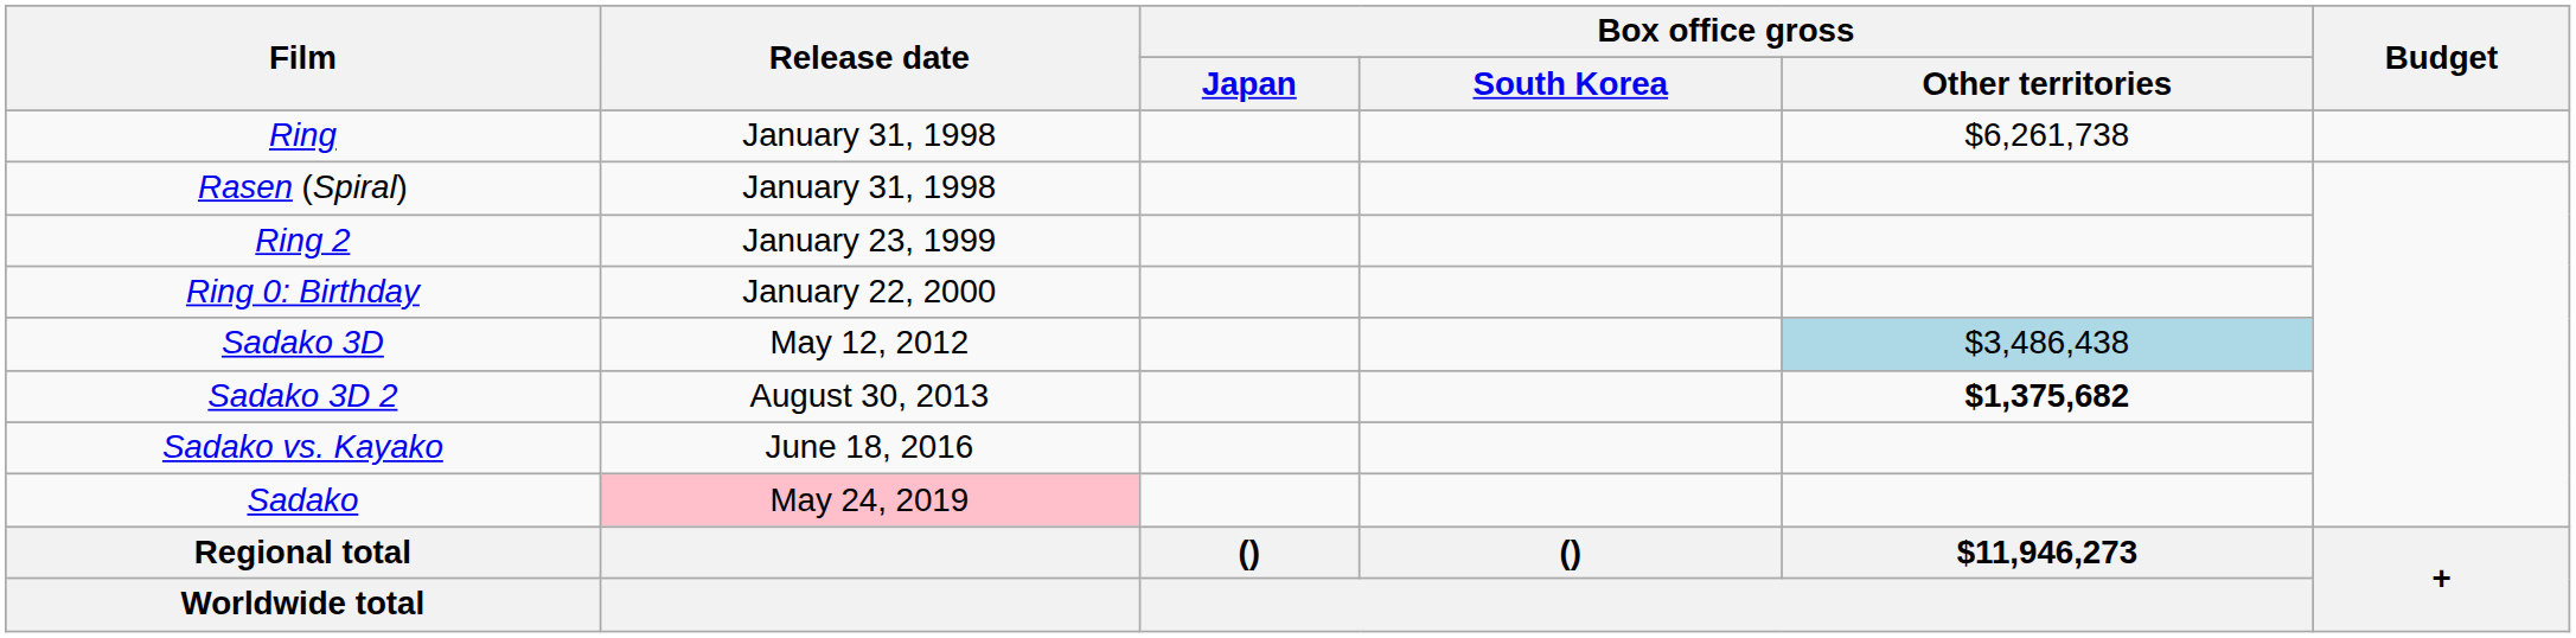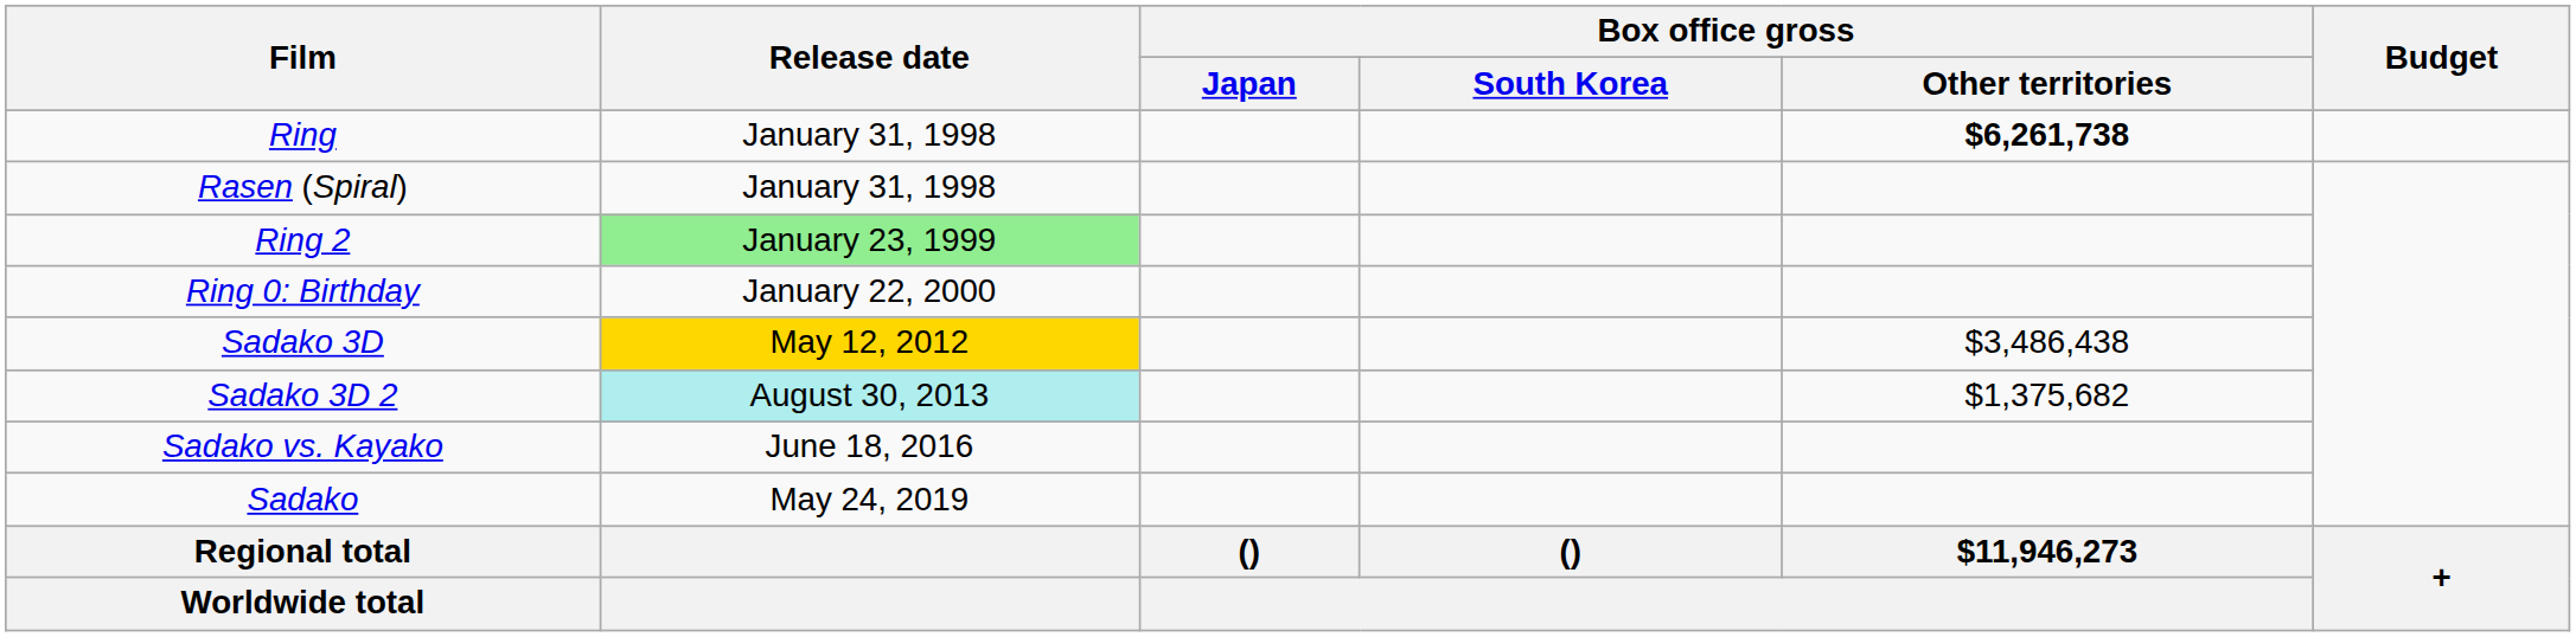Ring | Box office gross / Other territories: normal -> bold
Ring 2 | Release date: no background -> lightgreen background
Sadako 3D | Release date: no background -> gold background
Sadako 3D | Box office gross / Other territories: lightblue background -> no background
Sadako 3D 2 | Release date: no background -> paleturquoise background
Sadako 3D 2 | Box office gross / Other territories: bold -> normal
Sadako | Release date: pink background -> no background
